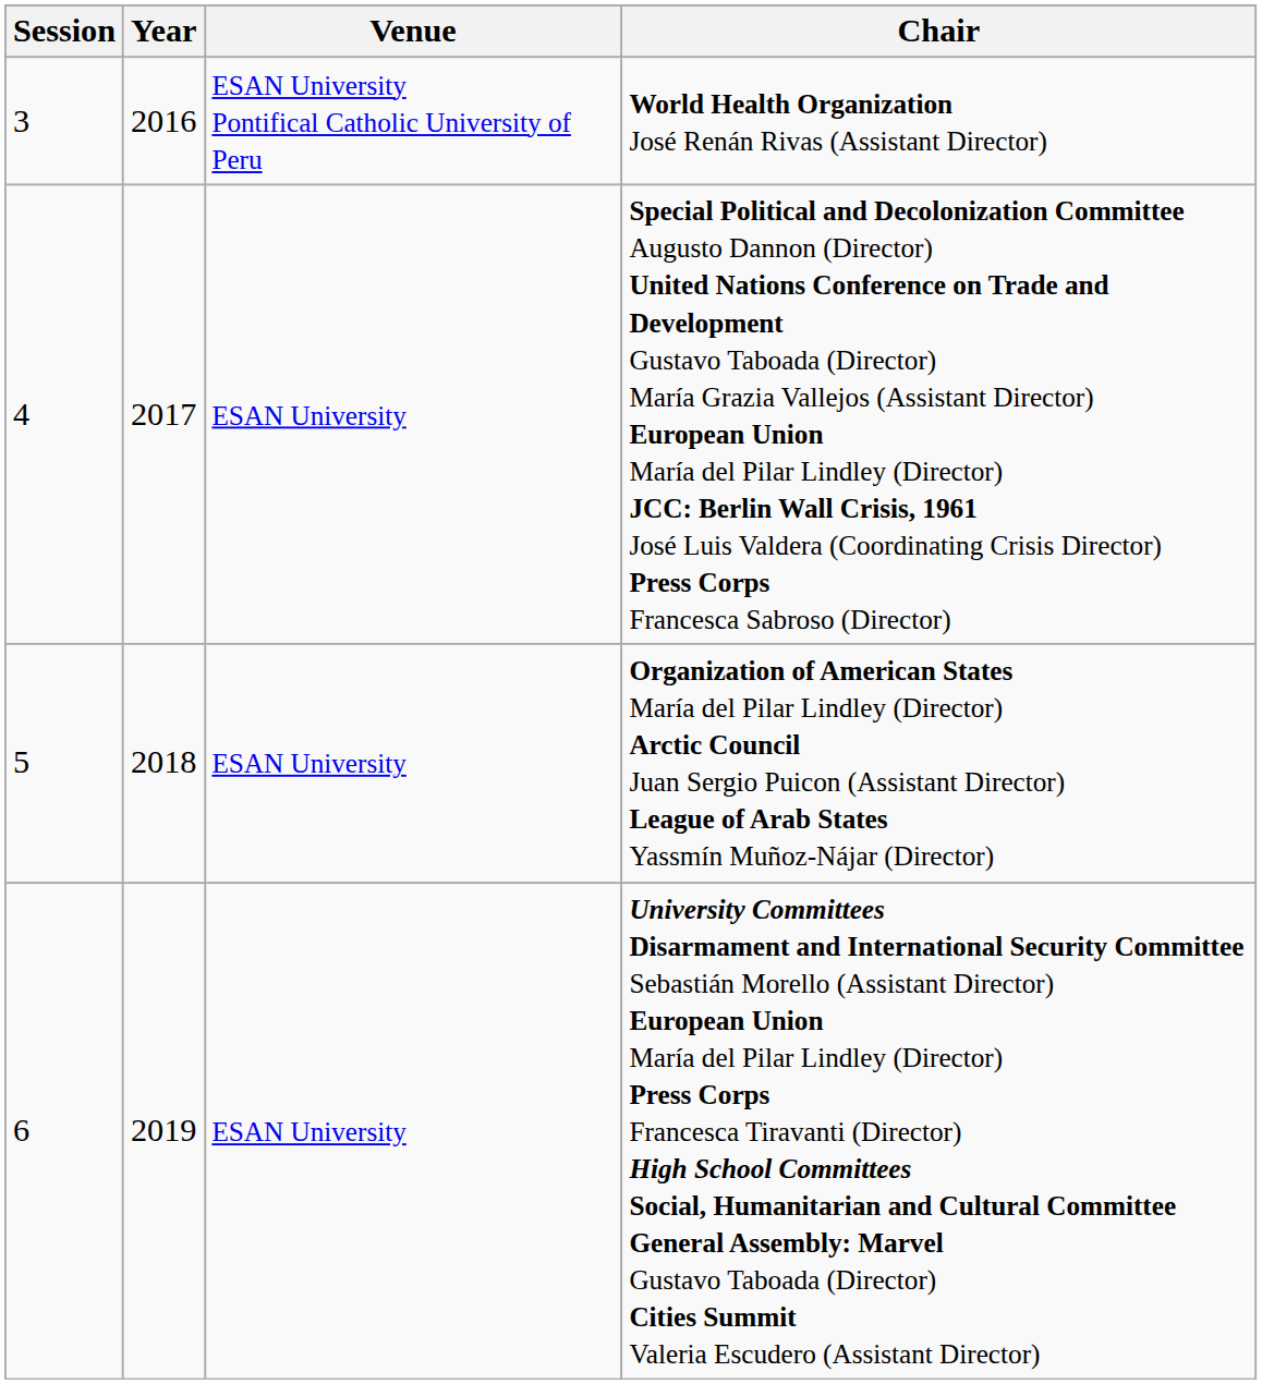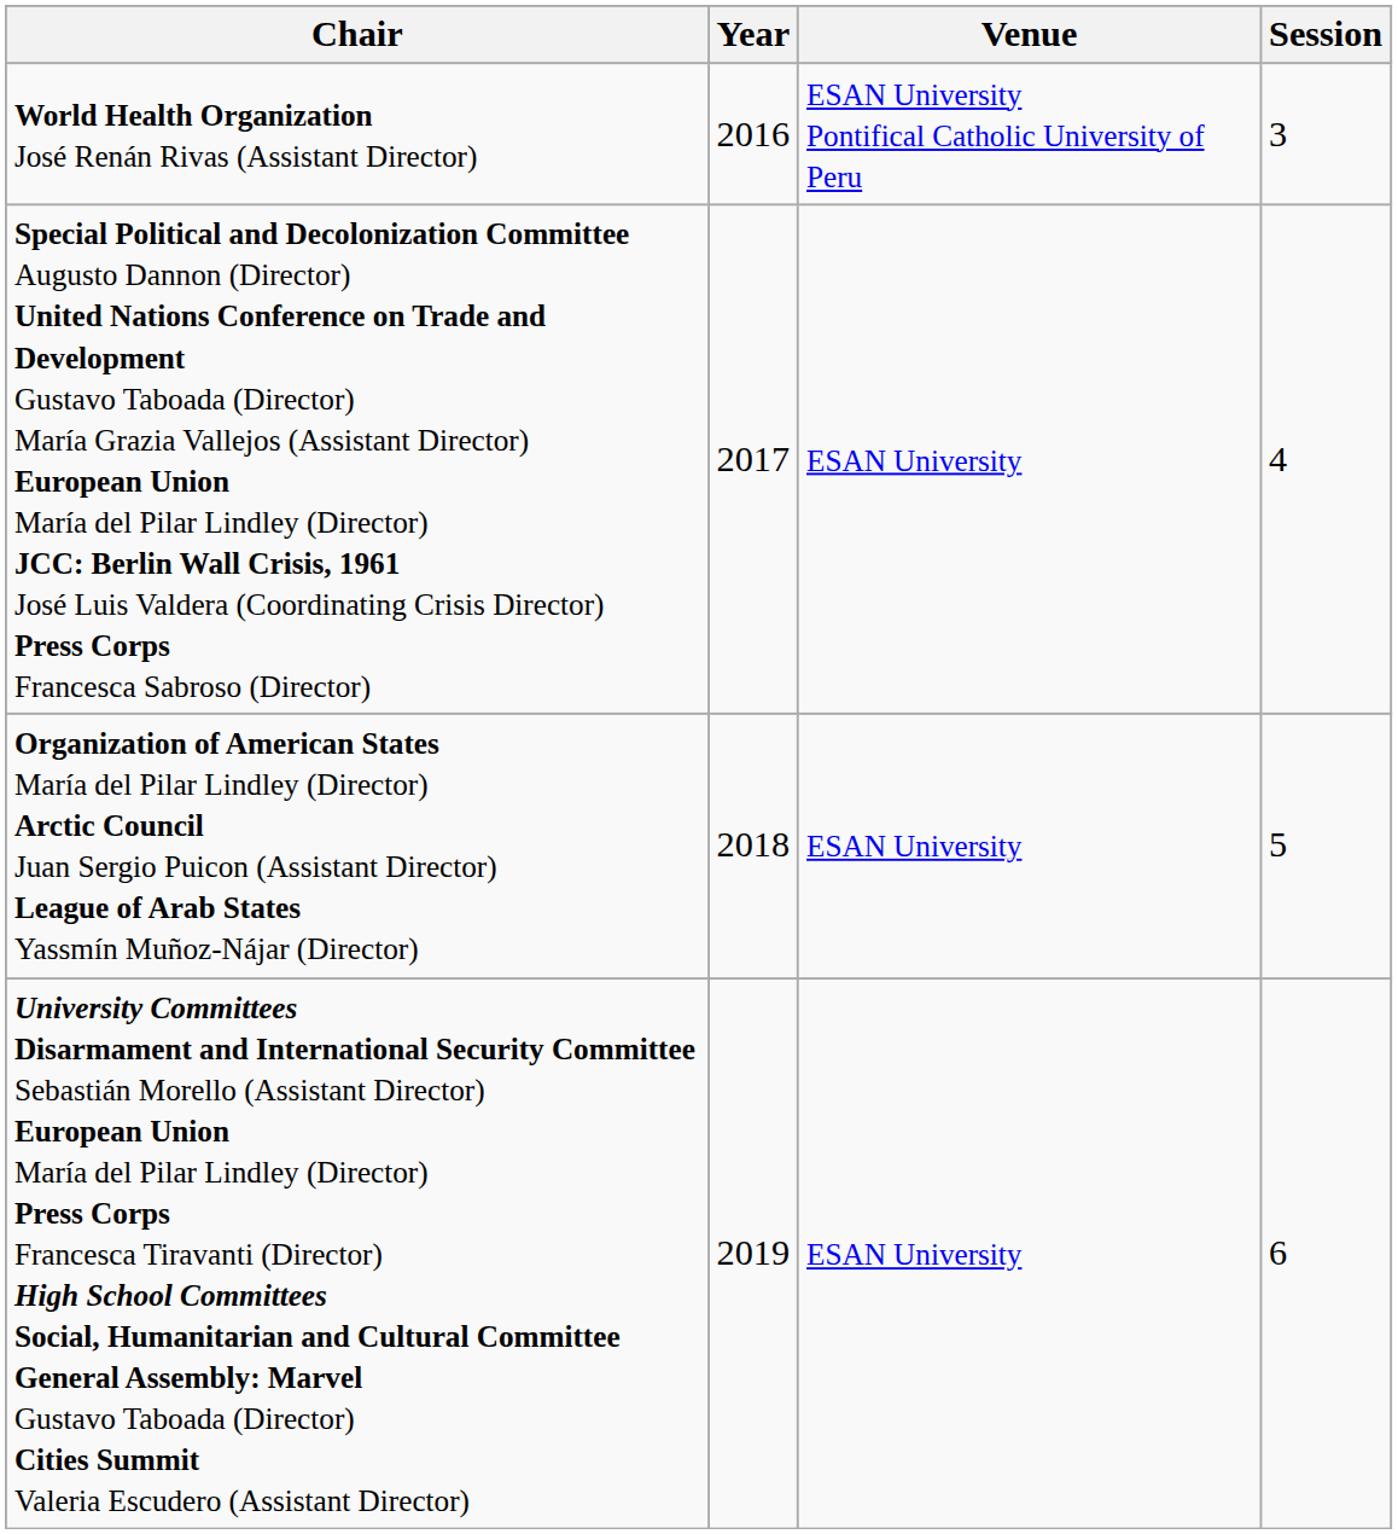columns swapped: Session <-> Chair
